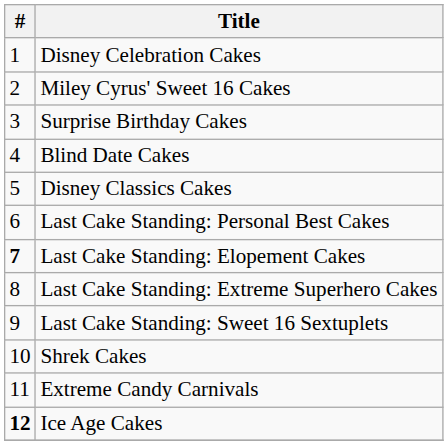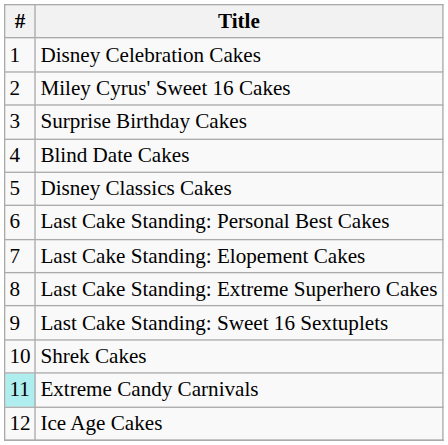Last Cake Standing: Elopement Cakes | #: bold -> normal
Extreme Candy Carnivals | #: no background -> paleturquoise background
Ice Age Cakes | #: bold -> normal
